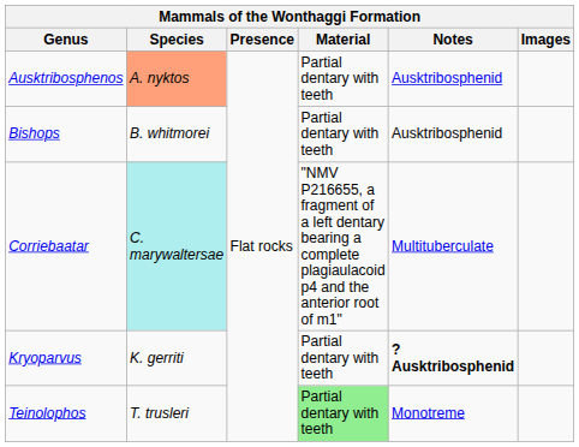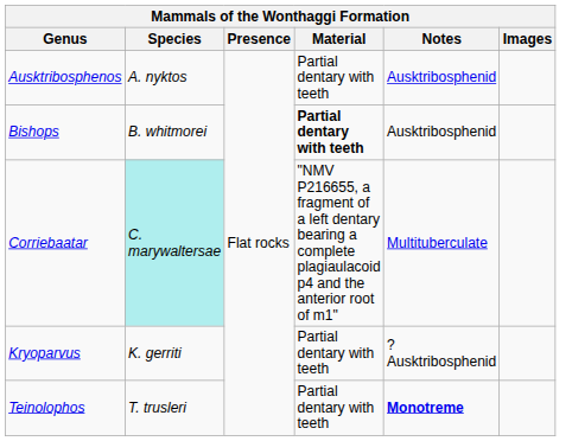Ausktribosphenos | Species: lightsalmon background -> no background
Bishops | Material: normal -> bold
Kryoparvus | Notes: bold -> normal
Teinolophos | Material: lightgreen background -> no background
Teinolophos | Notes: normal -> bold
